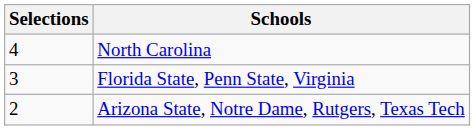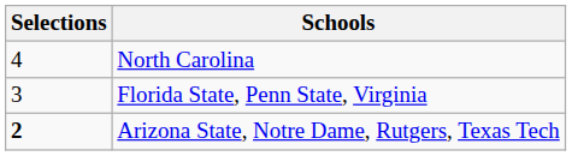Arizona State, Notre Dame, Rutgers, Texas Tech | Selections: normal -> bold
